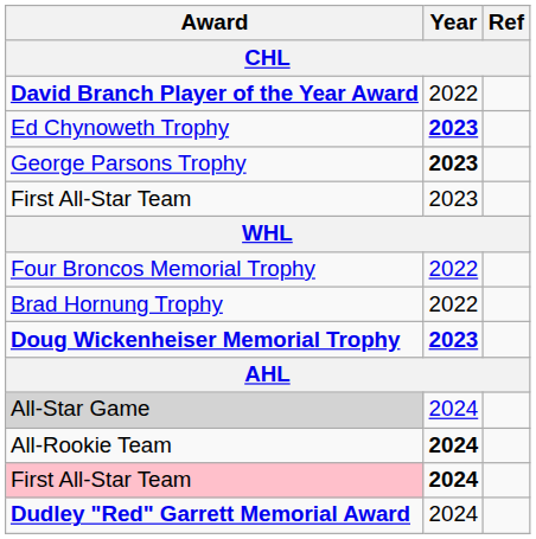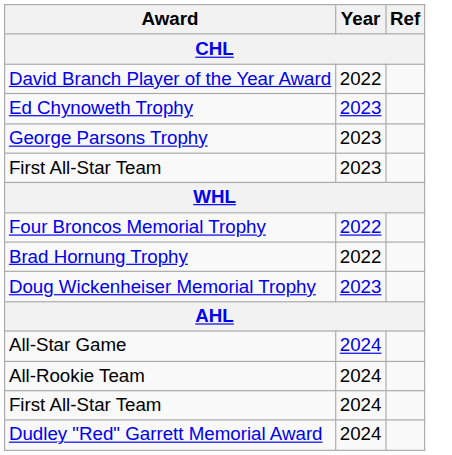David Branch Player of the Year Award | Award: bold -> normal
Ed Chynoweth Trophy | Year: bold -> normal
George Parsons Trophy | Year: bold -> normal
Doug Wickenheiser Memorial Trophy | Award: bold -> normal
Doug Wickenheiser Memorial Trophy | Year: bold -> normal
All-Star Game | Award: lightgrey background -> no background
All-Rookie Team | Year: bold -> normal
First All-Star Team / 2024 | Award: pink background -> no background
First All-Star Team / 2024 | Year: bold -> normal
Dudley "Red" Garrett Memorial Award | Award: bold -> normal
